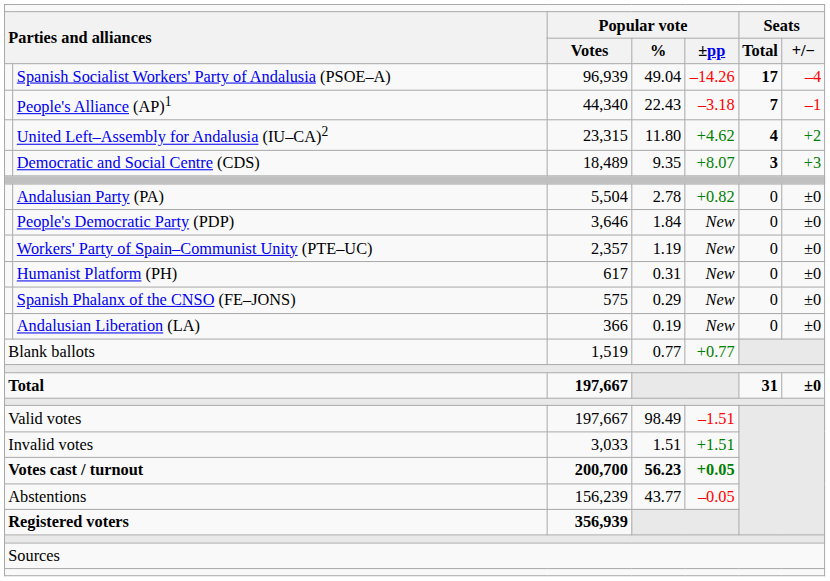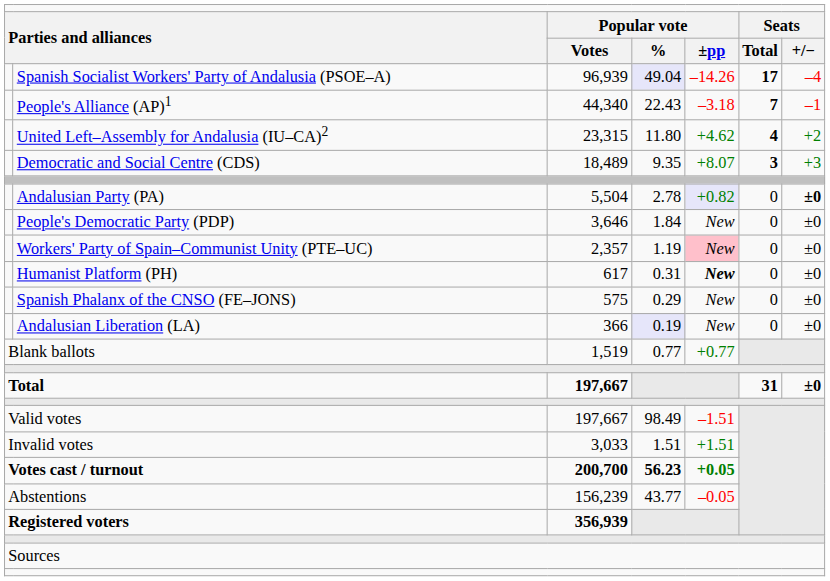Spanish Socialist Workers' Party of Andalusia (PSOE–A) | column 4: no background -> lavender background
Andalusian Party (PA) | column 5: no background -> lavender background
Andalusian Party (PA) | column 7: normal -> bold
Workers' Party of Spain–Communist Unity (PTE–UC) | column 5: no background -> pink background
Humanist Platform (PH) | column 5: normal -> bold
Andalusian Liberation (LA) | column 4: no background -> lavender background
